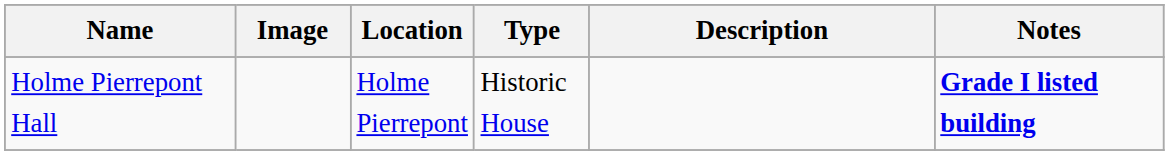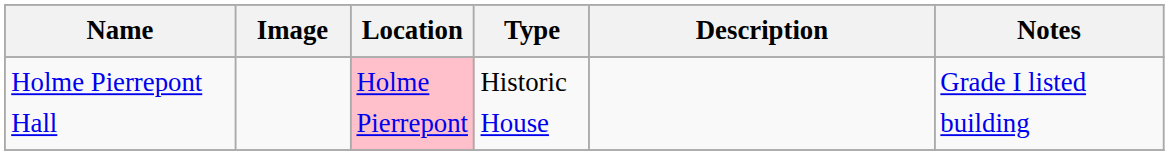Holme Pierrepont Hall | Location: no background -> pink background
Holme Pierrepont Hall | Notes: bold -> normal
